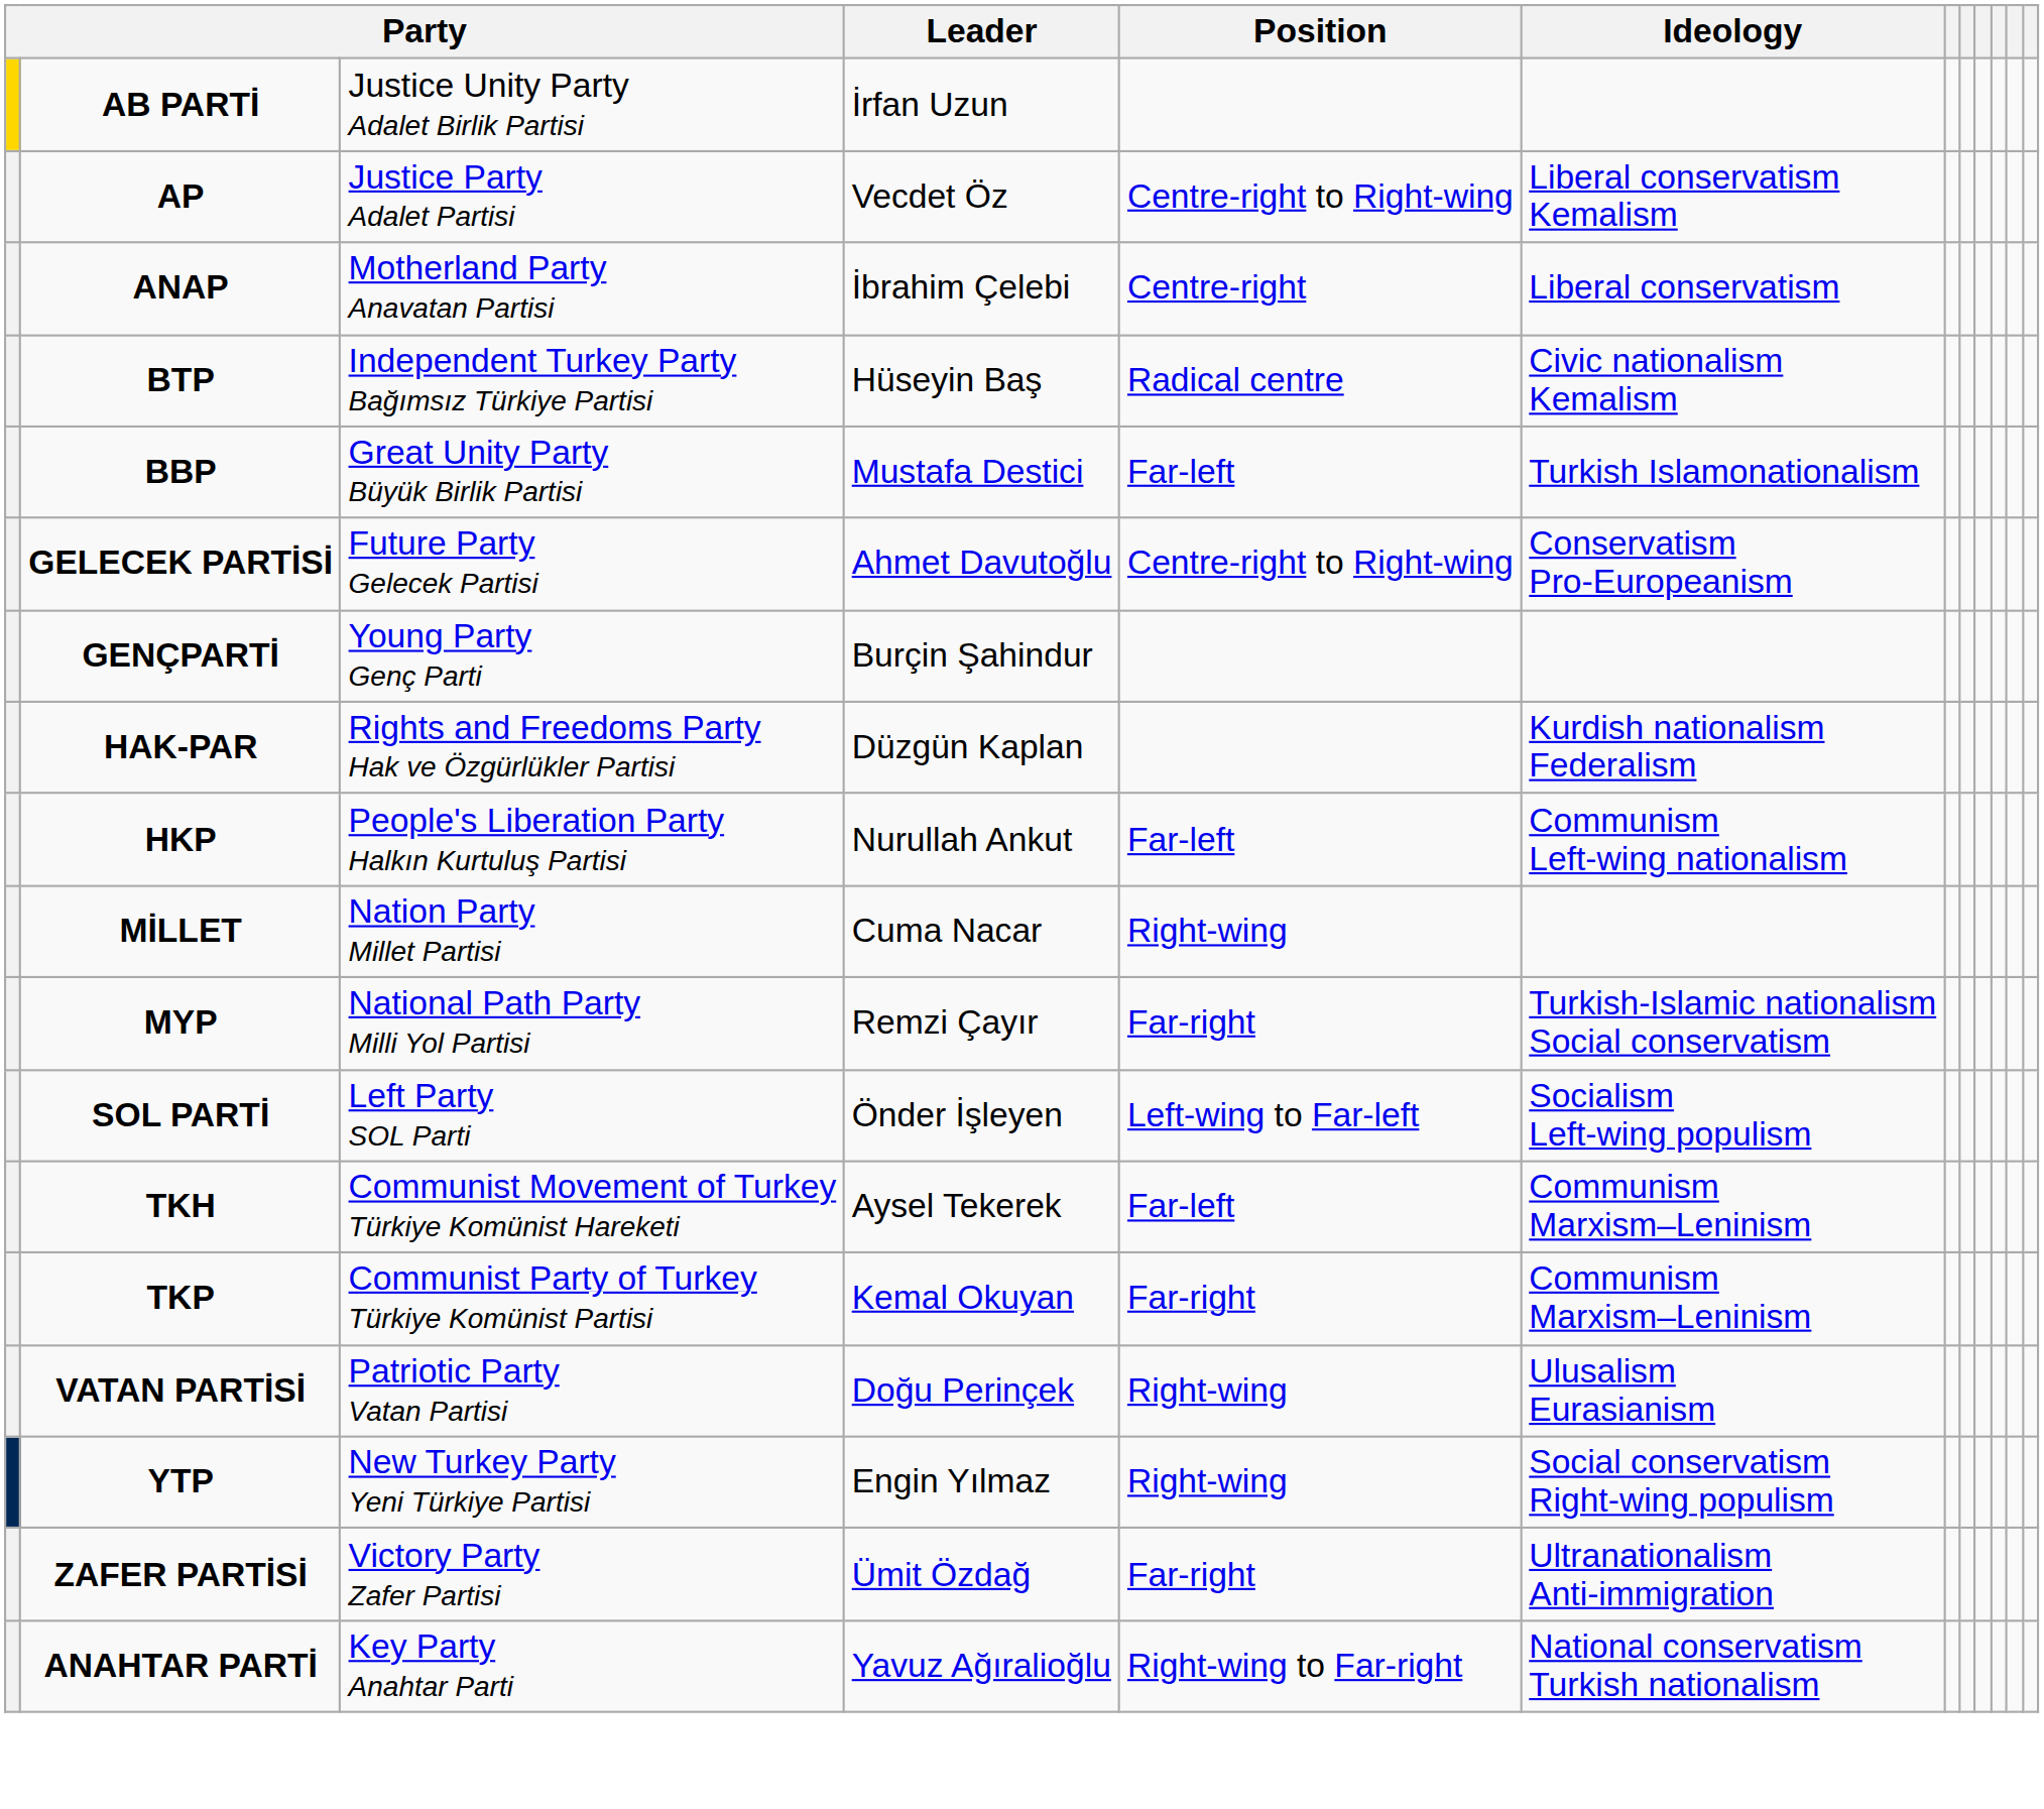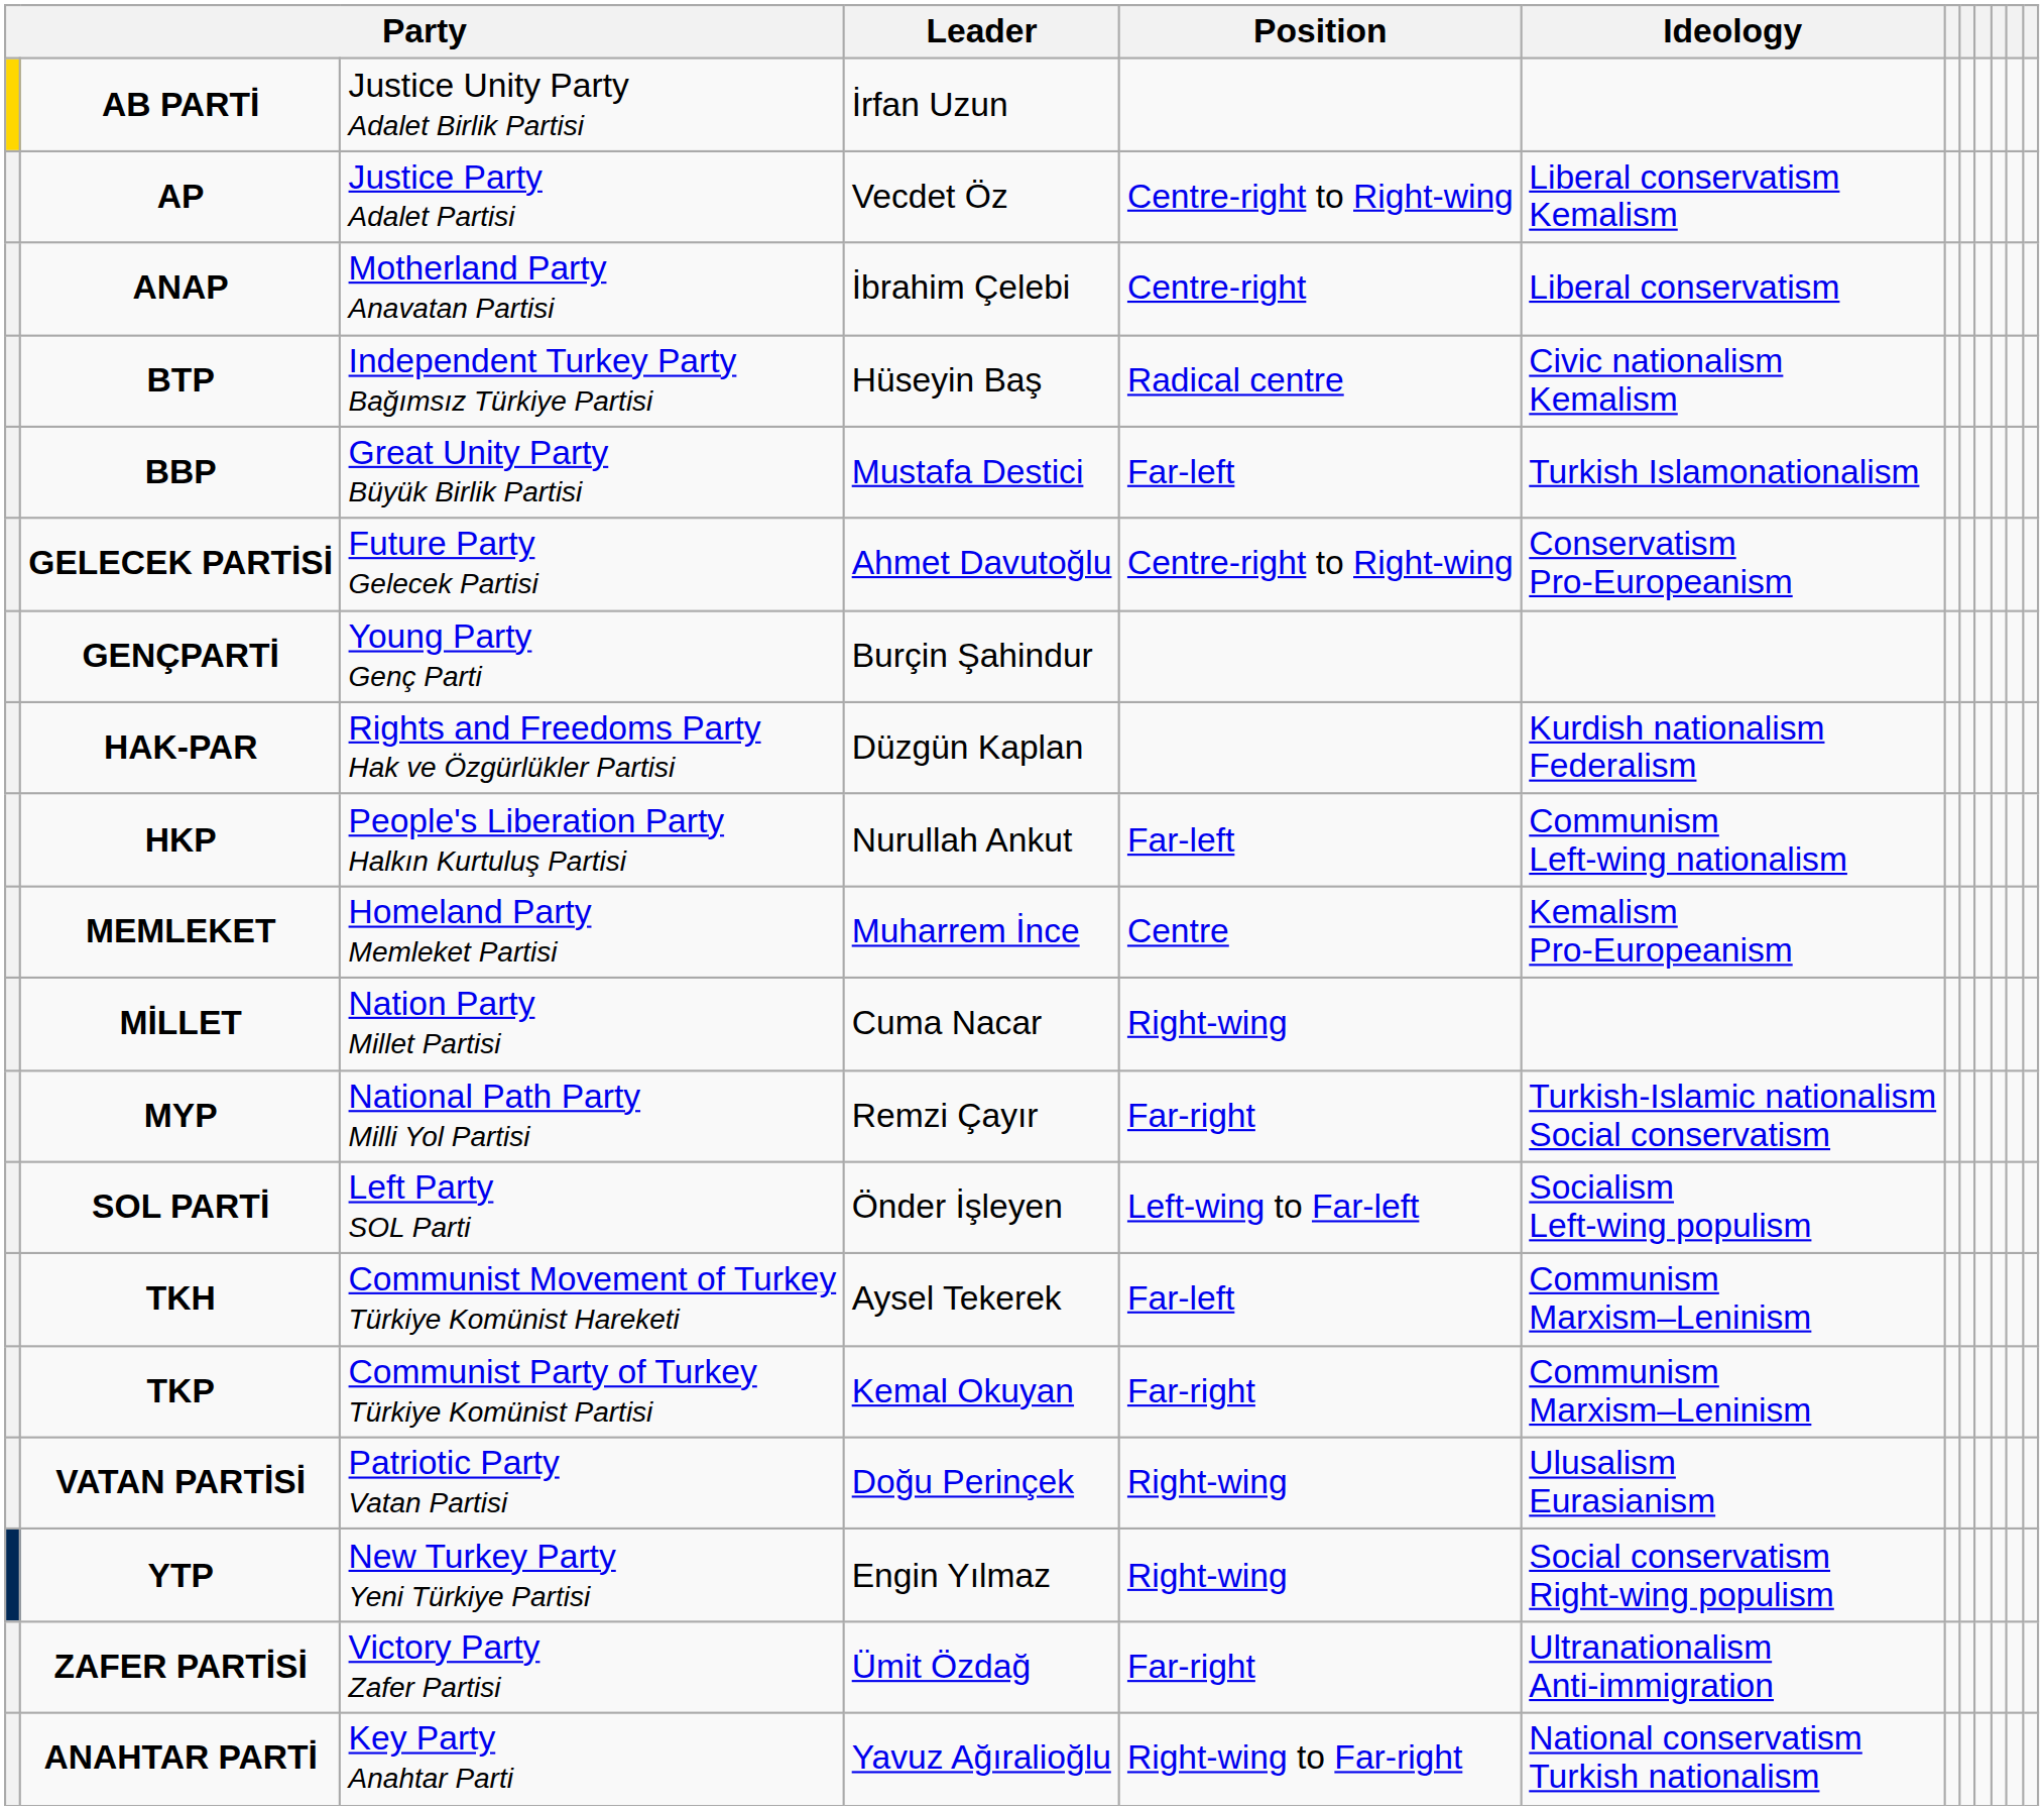+ row: MEMLEKET | Homeland Party Memleket Partisi | Muharrem İnce | Centre | Kemalism Pro-Europeanism
